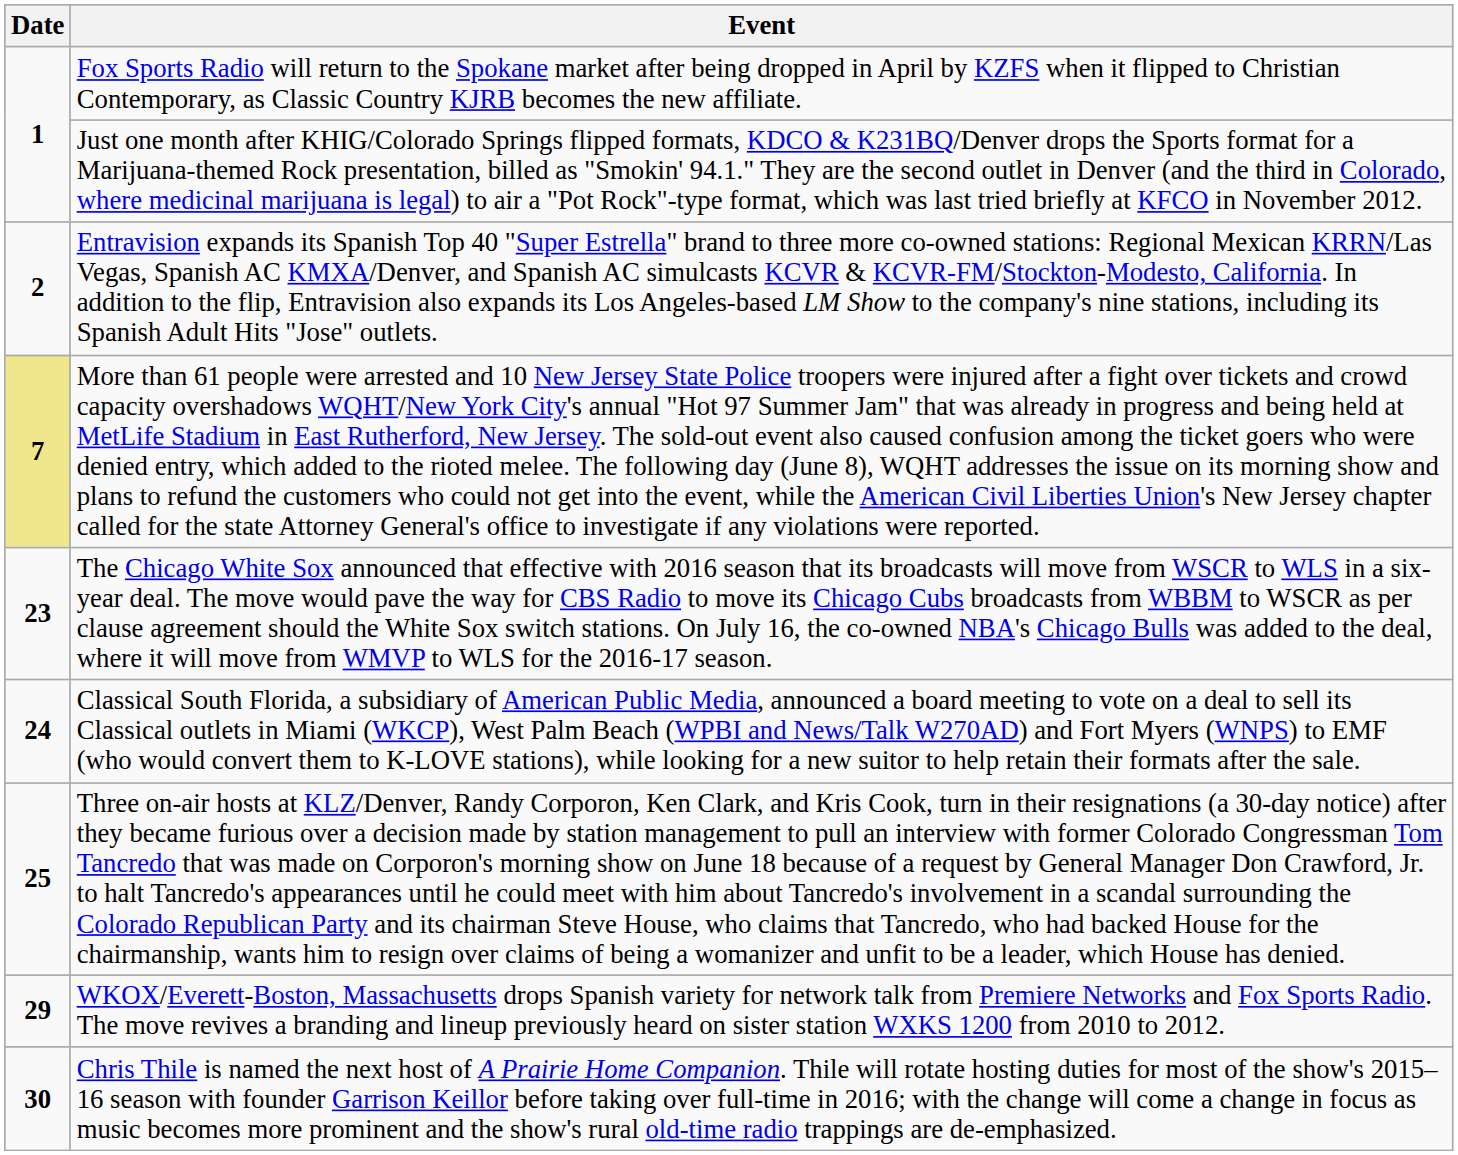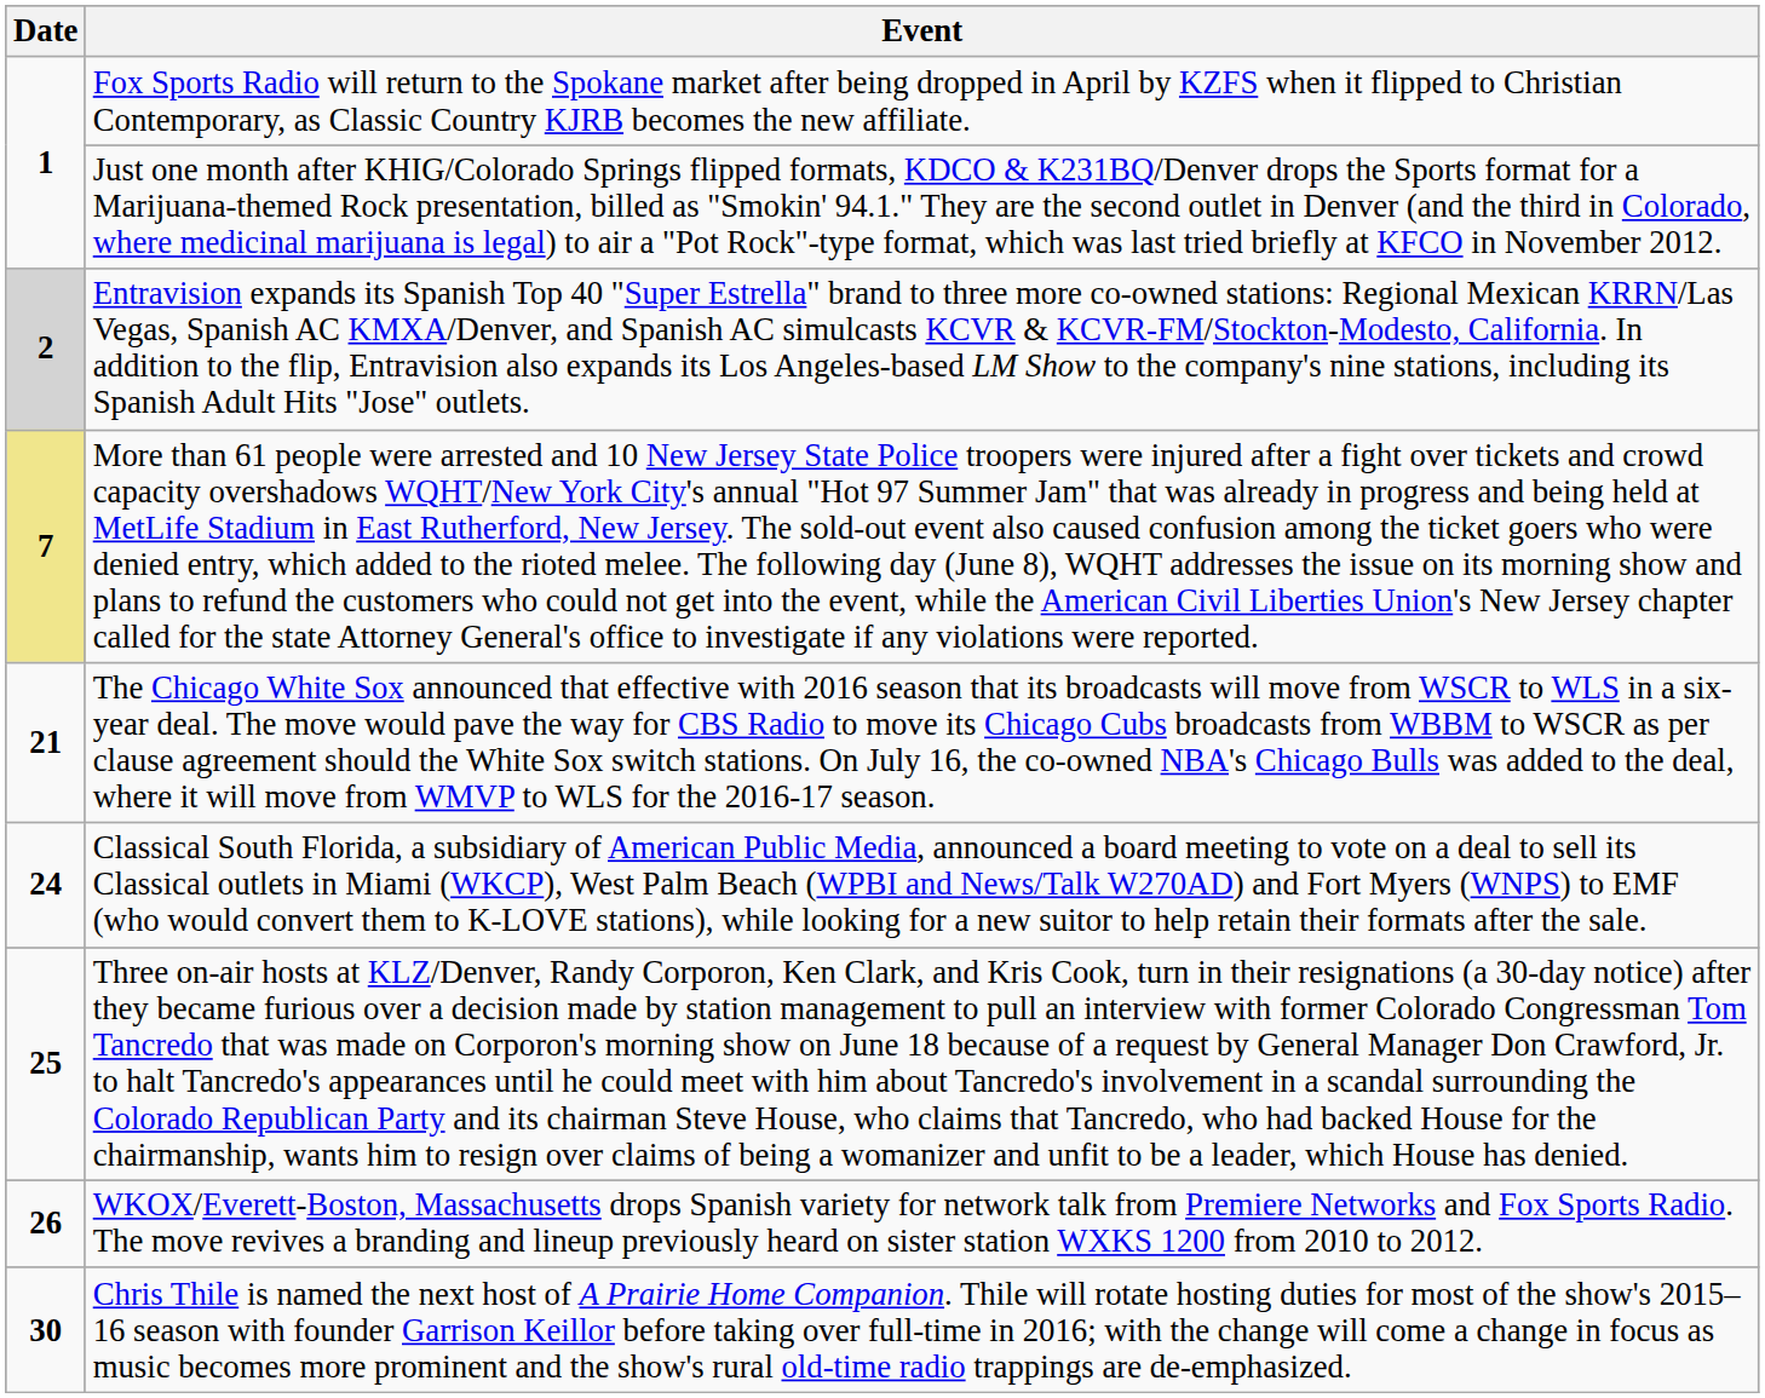row 4 | Date: no background -> lightgrey background
row 6 | Date: 23 -> 21
row 9 | Date: 29 -> 26
